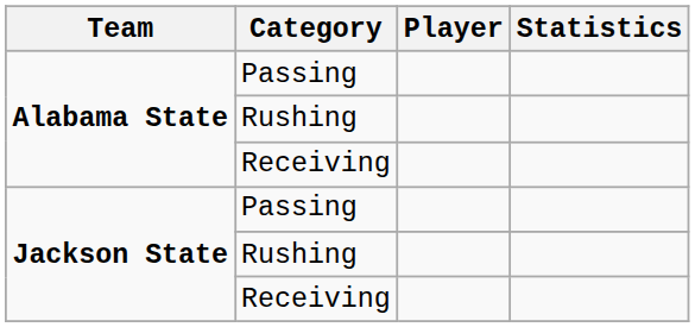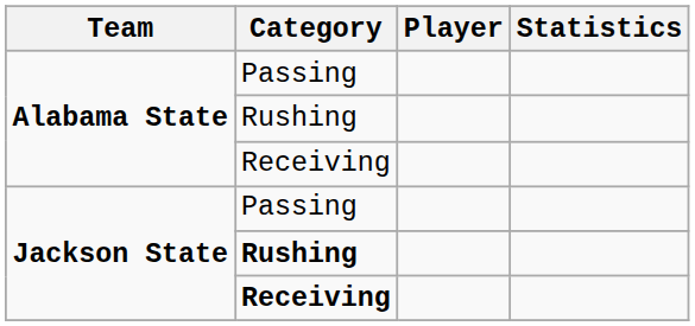Jackson State / Rushing | Category: normal -> bold
Jackson State / Receiving | Category: normal -> bold
